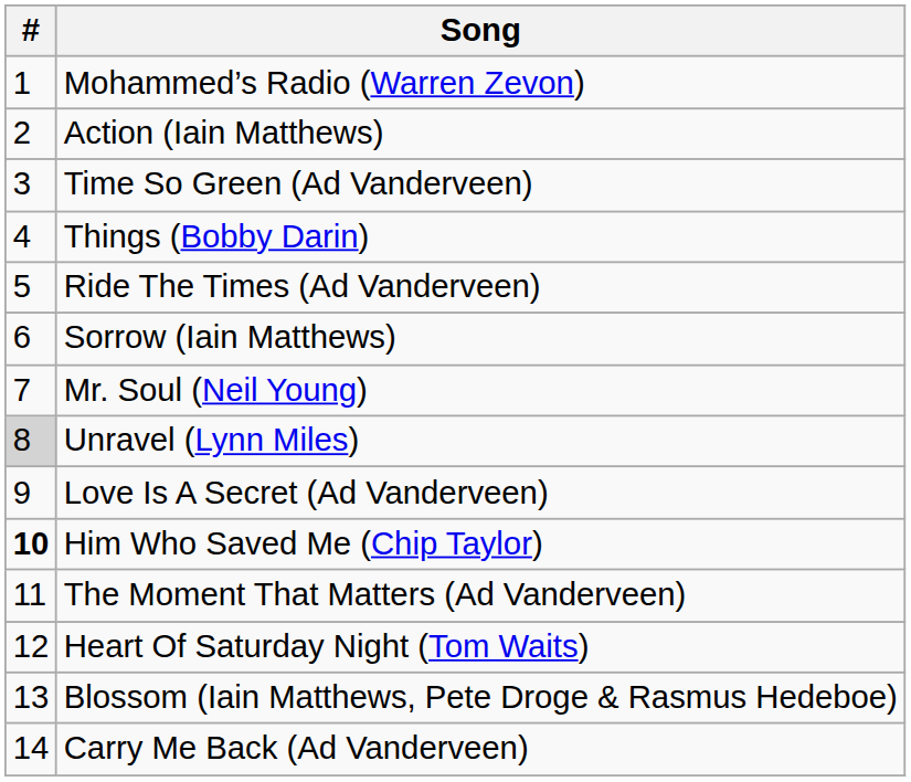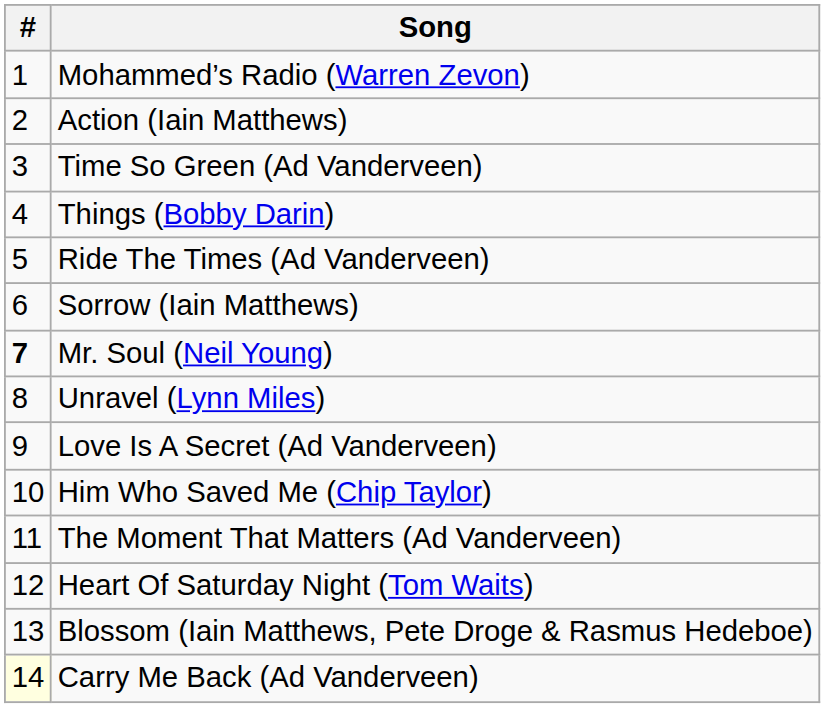Mr. Soul (Neil Young) | #: normal -> bold
Unravel (Lynn Miles) | #: lightgrey background -> no background
Him Who Saved Me (Chip Taylor) | #: bold -> normal
Carry Me Back (Ad Vanderveen) | #: no background -> lightyellow background
